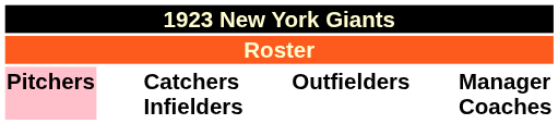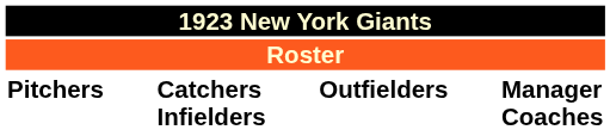Pitchers | column 1: pink background -> no background
